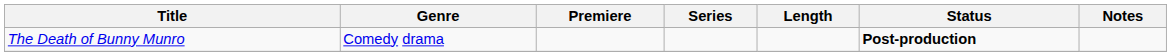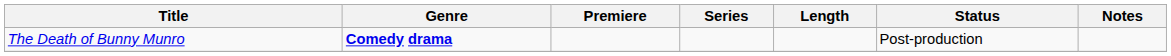The Death of Bunny Munro | Genre: normal -> bold
The Death of Bunny Munro | Status: bold -> normal
